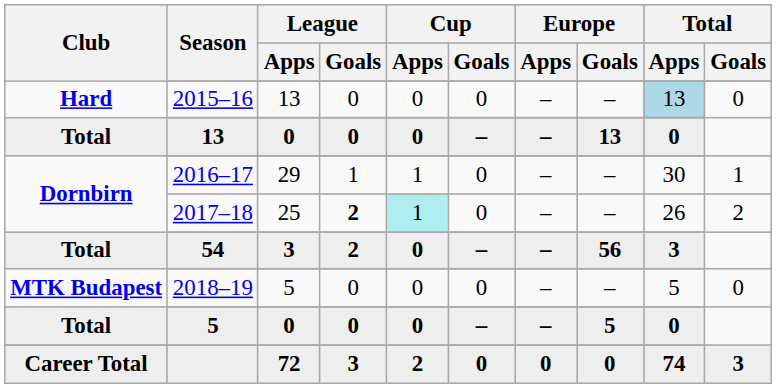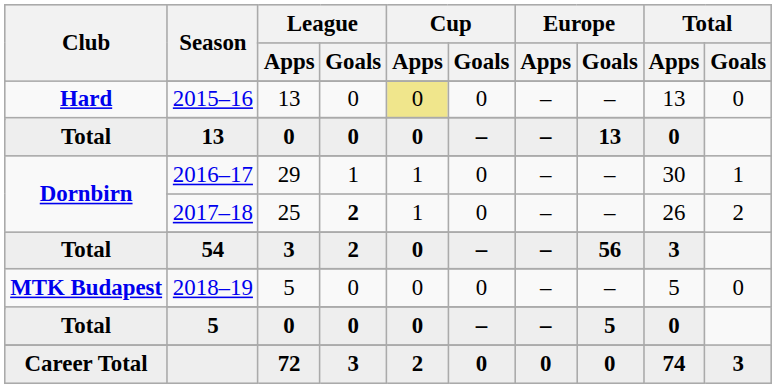2015–16 | Cup / Apps: no background -> khaki background
2015–16 | Total / Apps: lightblue background -> no background
2017–18 | Cup / Apps: paleturquoise background -> no background
